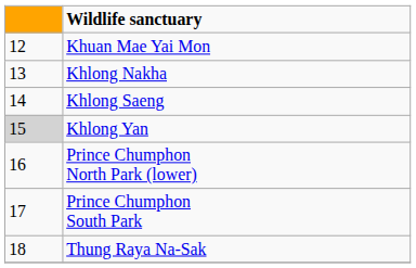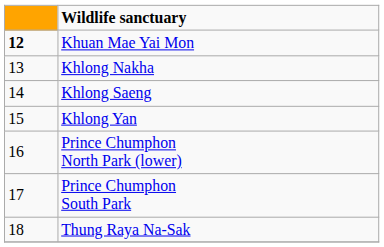Khuan Mae Yai Mon | column 1: normal -> bold
Khlong Yan | column 1: lightgrey background -> no background
